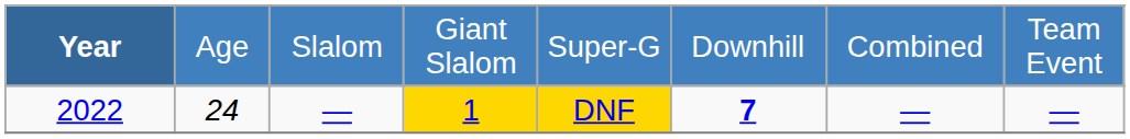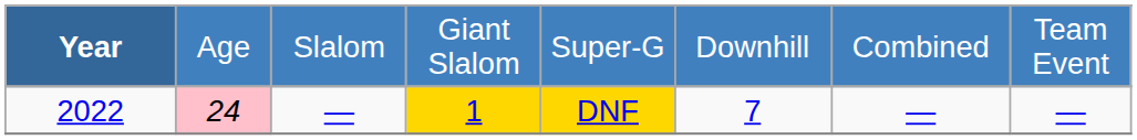2022 | column 2: no background -> pink background
2022 | column 6: bold -> normal
